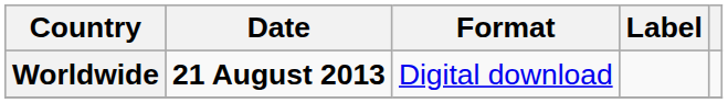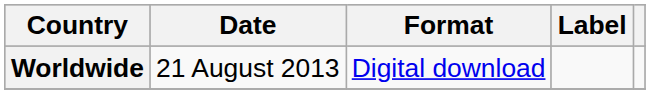Worldwide | Date: bold -> normal
